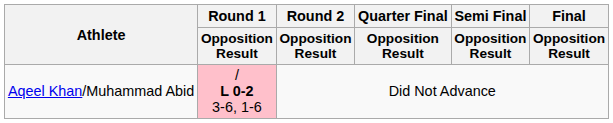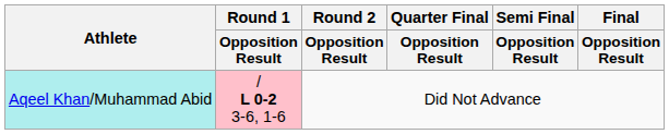Aqeel Khan/Muhammad Abid | Athlete: no background -> paleturquoise background
